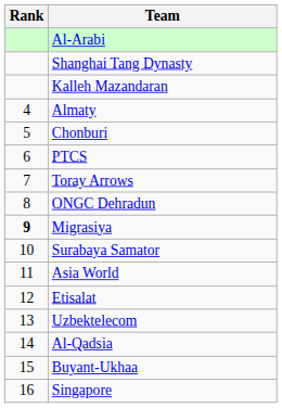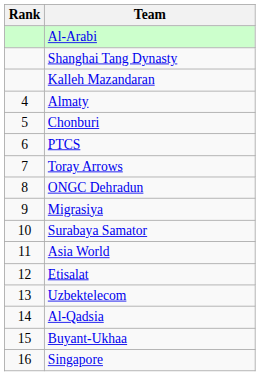Migrasiya | Rank: bold -> normal
